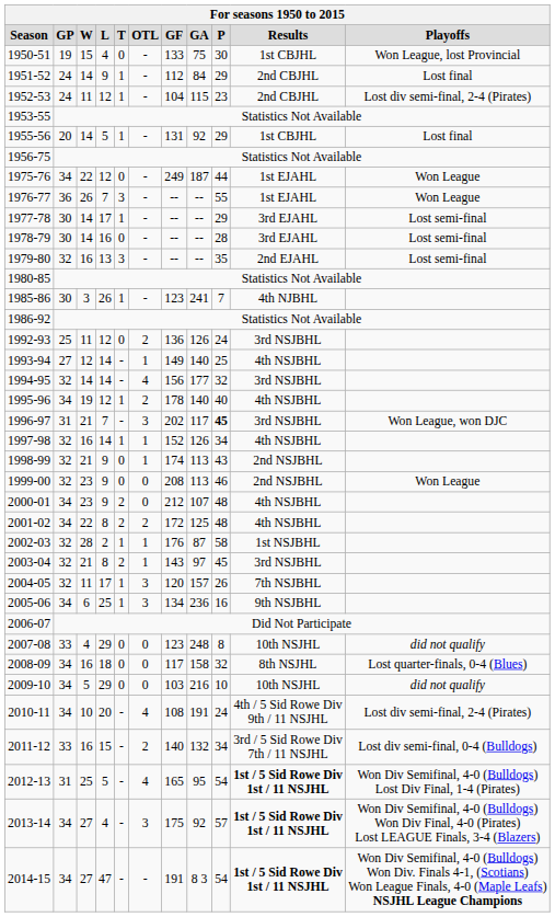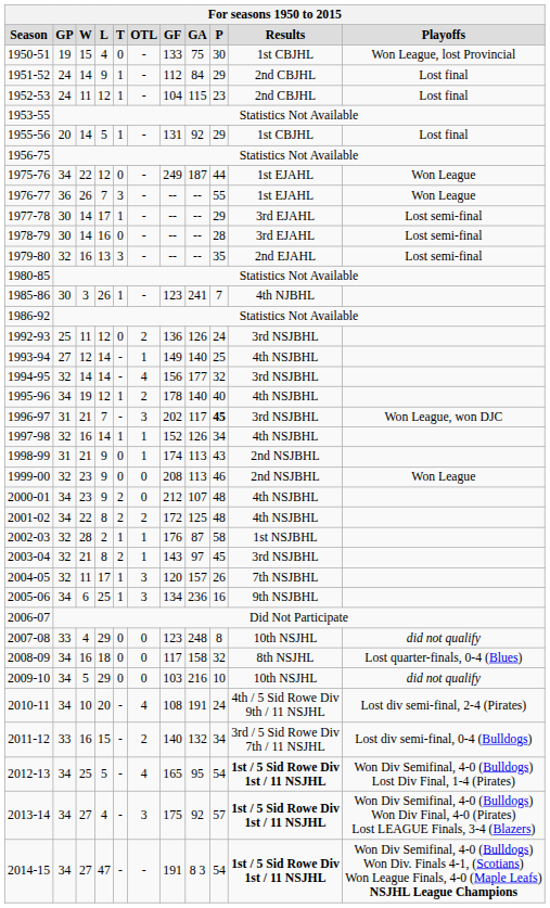1952-53 | Playoffs: Lost div semi-final, 2-4 (Pirates) -> Lost final
1998-99 | GP: 32 -> 31
2012-13 | GP: 31 -> 34
